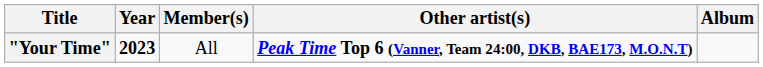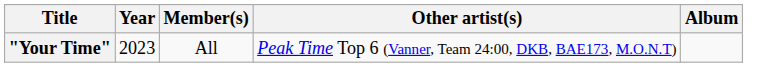row 2 | Year: bold -> normal
row 2 | Other artist(s): bold -> normal
